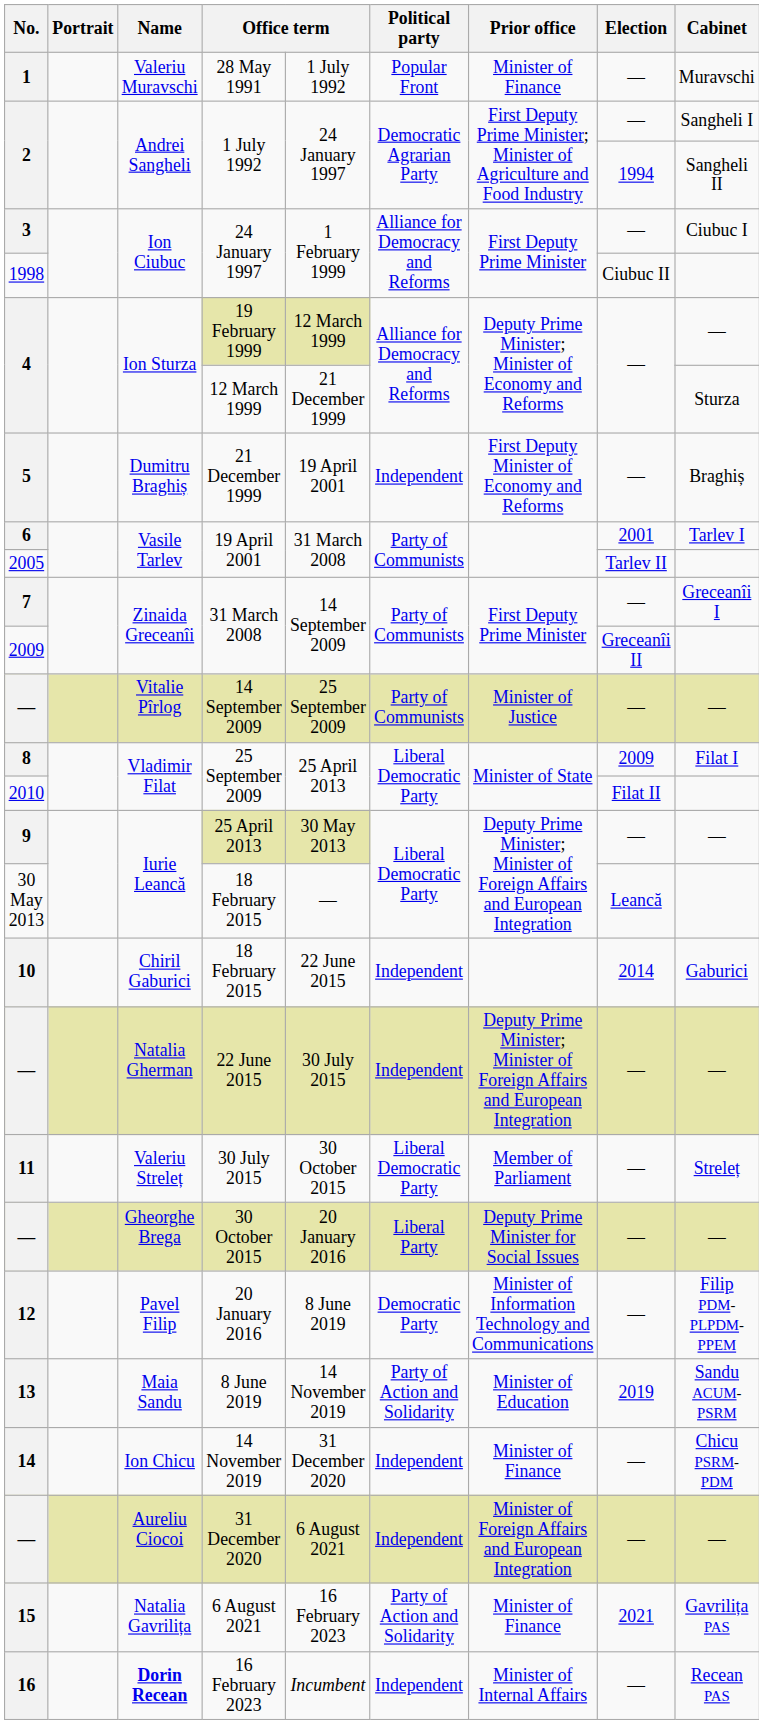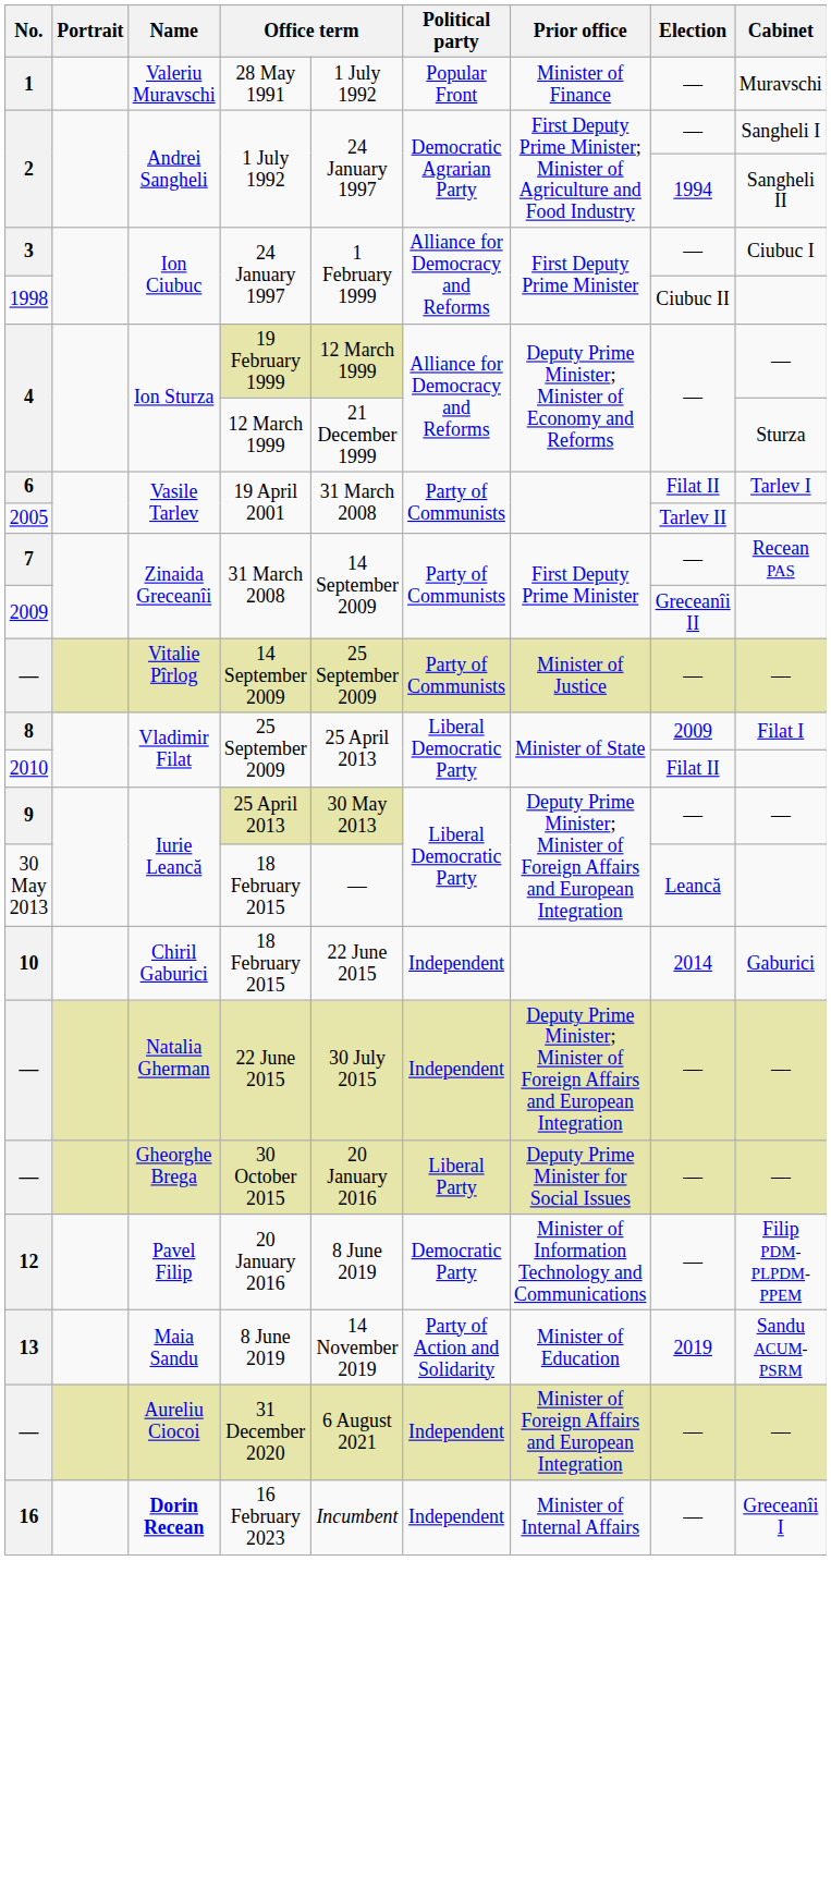- row: 5 | Dumitru Braghiș | 21 December 1999 | 19 April 2001 | Independent | First Deputy Minister of Economy and Reforms | — | Braghiș
6 | Election: 2001 -> Filat II
7 | Cabinet: Greceanîi I -> Recean PAS
- row: 11 | Valeriu Streleț | 30 July 2015 | 30 October 2015 | Liberal Democratic Party | Member of Parliament | — | Streleț
- row: 14 | Ion Chicu | 14 November 2019 | 31 December 2020 | Independent | Minister of Finance | — | Chicu PSRM-PDM
- row: 15 | Natalia Gavrilița | 6 August 2021 | 16 February 2023 | Party of Action and Solidarity | Minister of Finance | 2021 | Gavrilița PAS
16 | Cabinet: Recean PAS -> Greceanîi I
